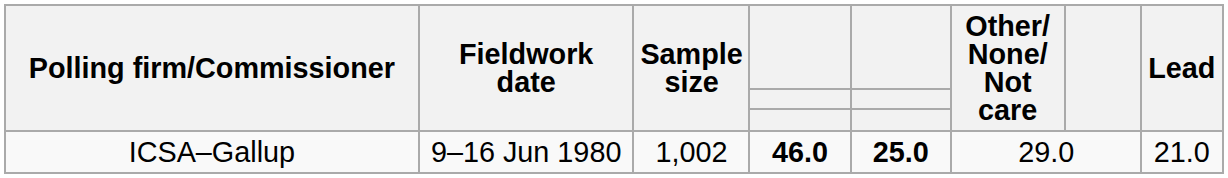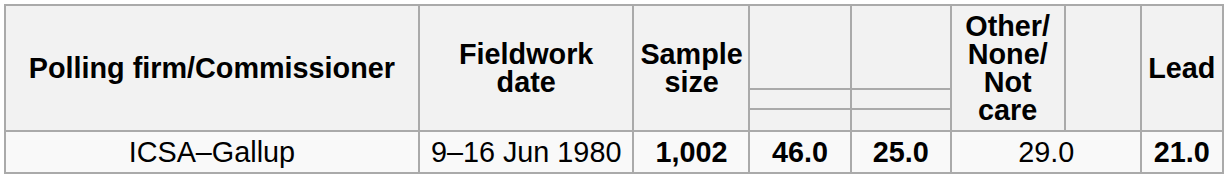ICSA–Gallup | Sample size: normal -> bold
ICSA–Gallup | Lead: normal -> bold
